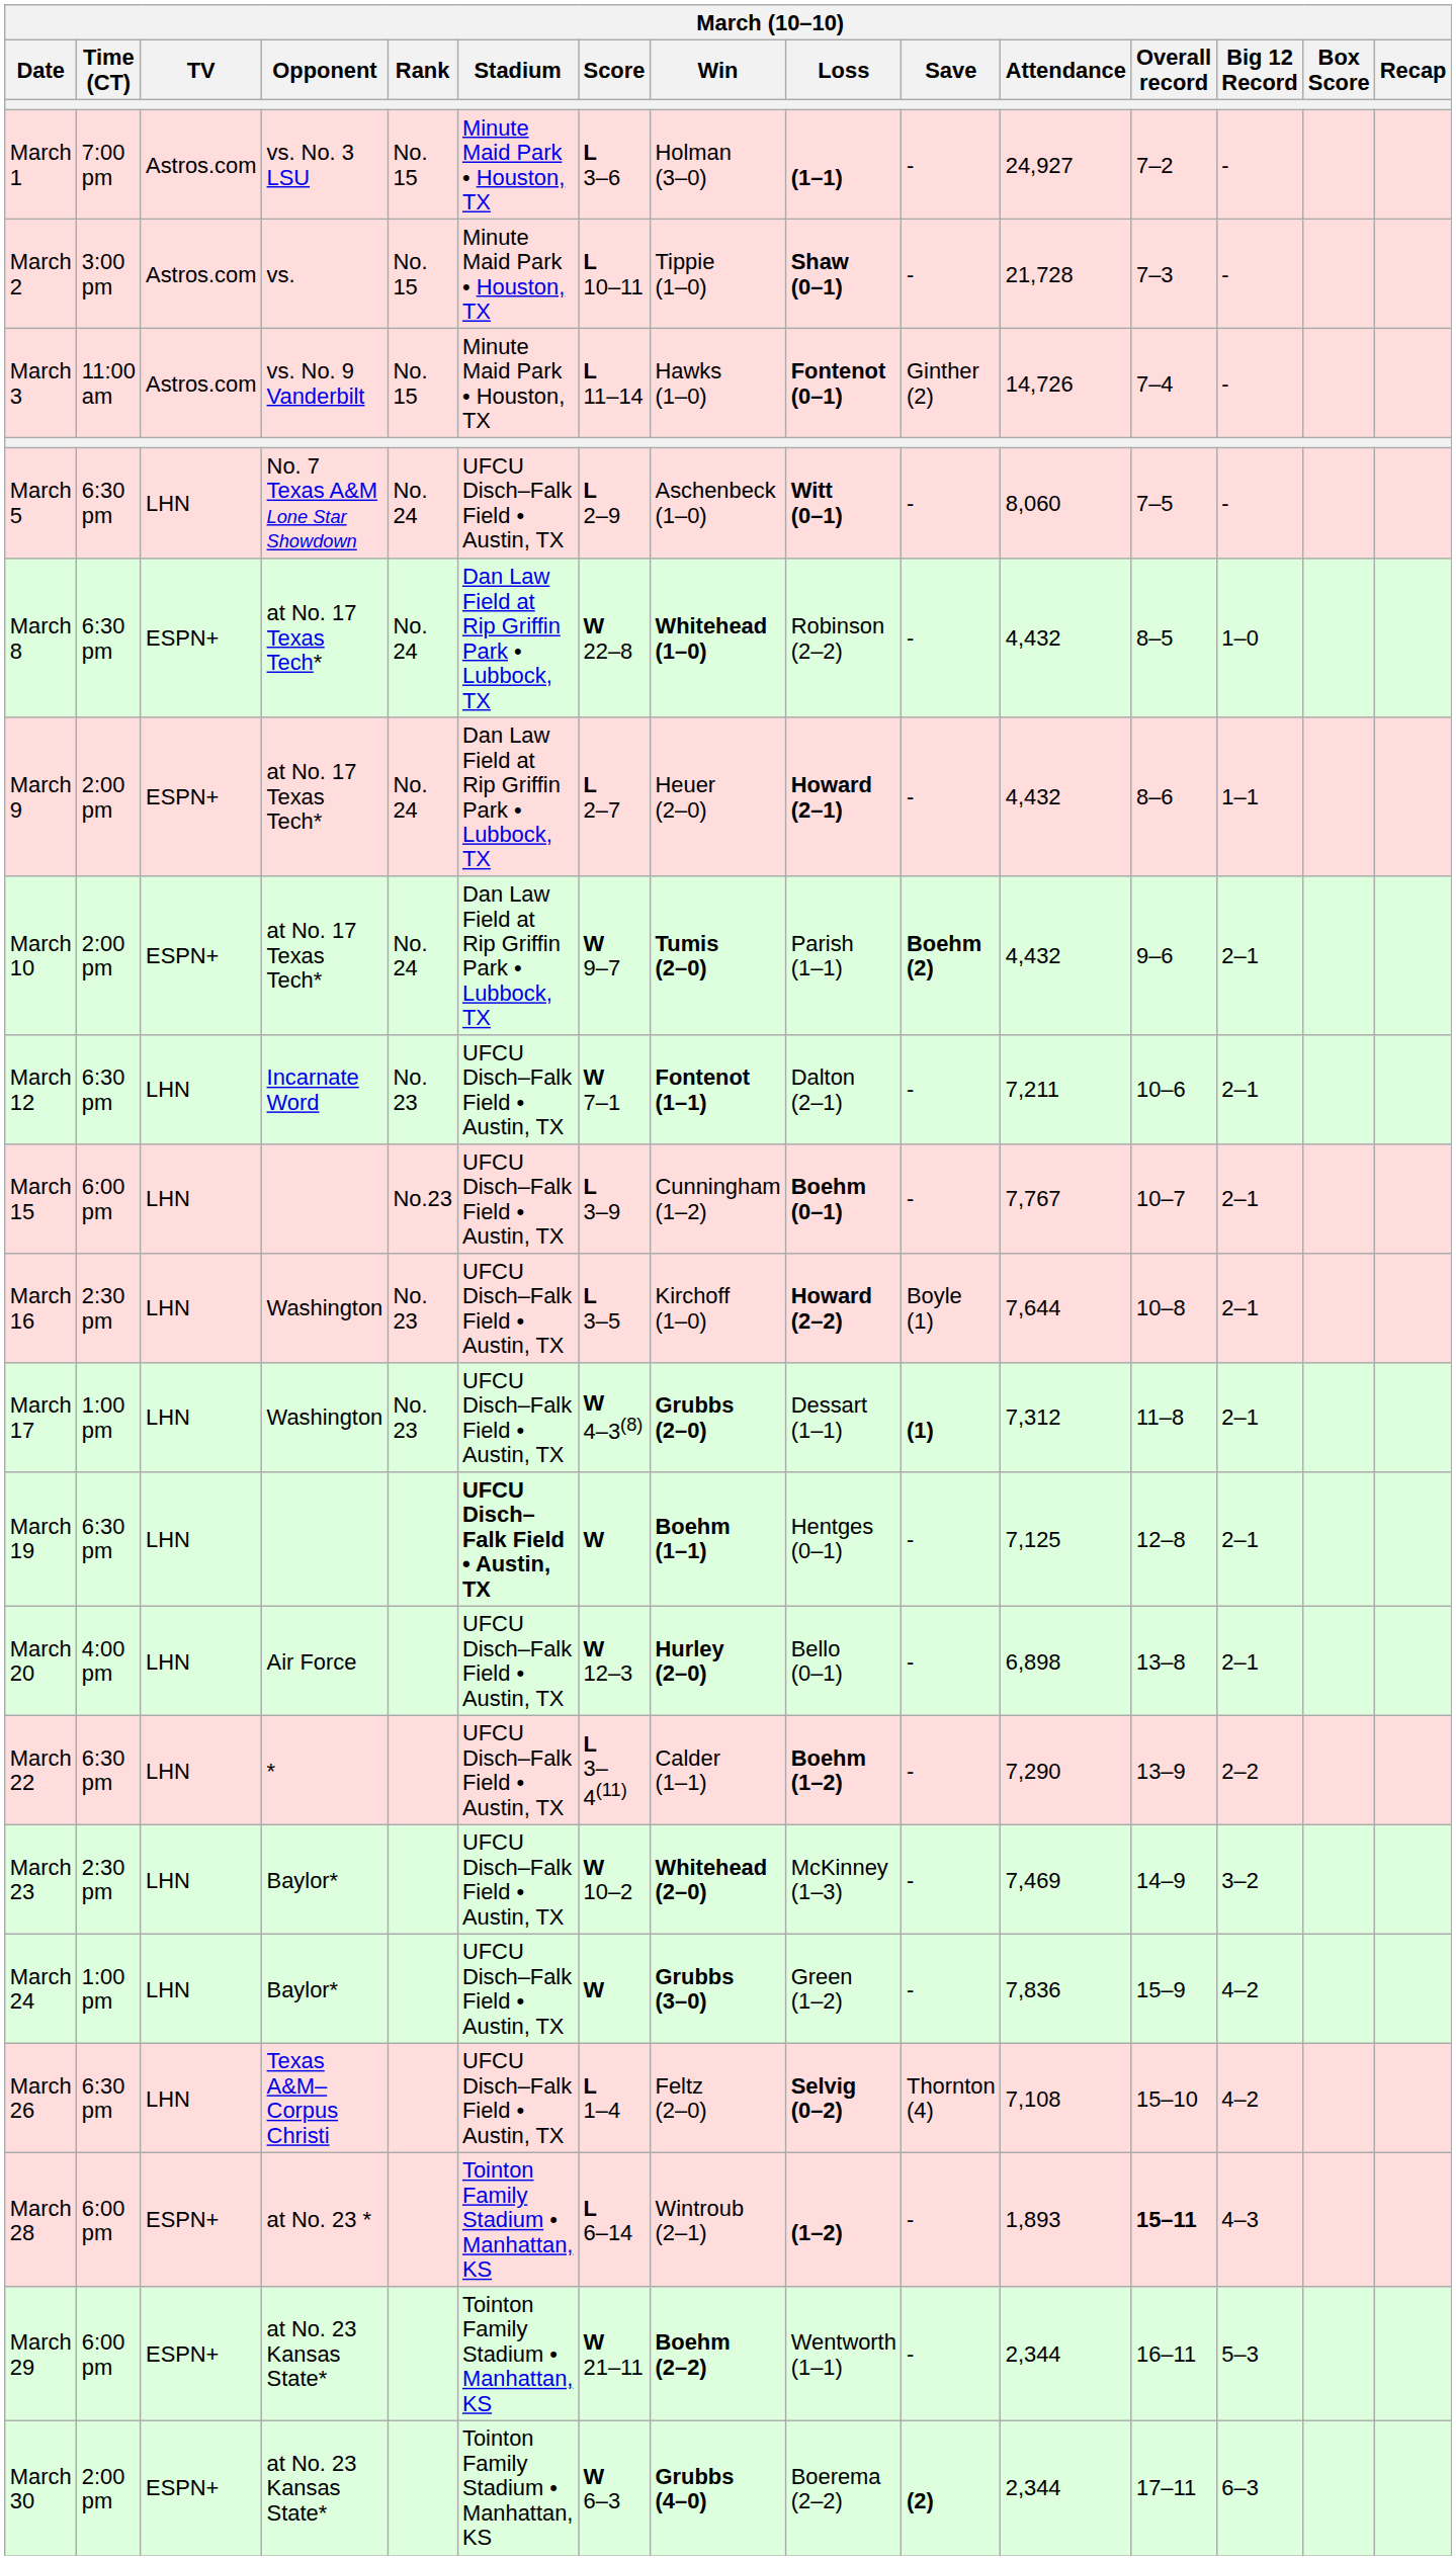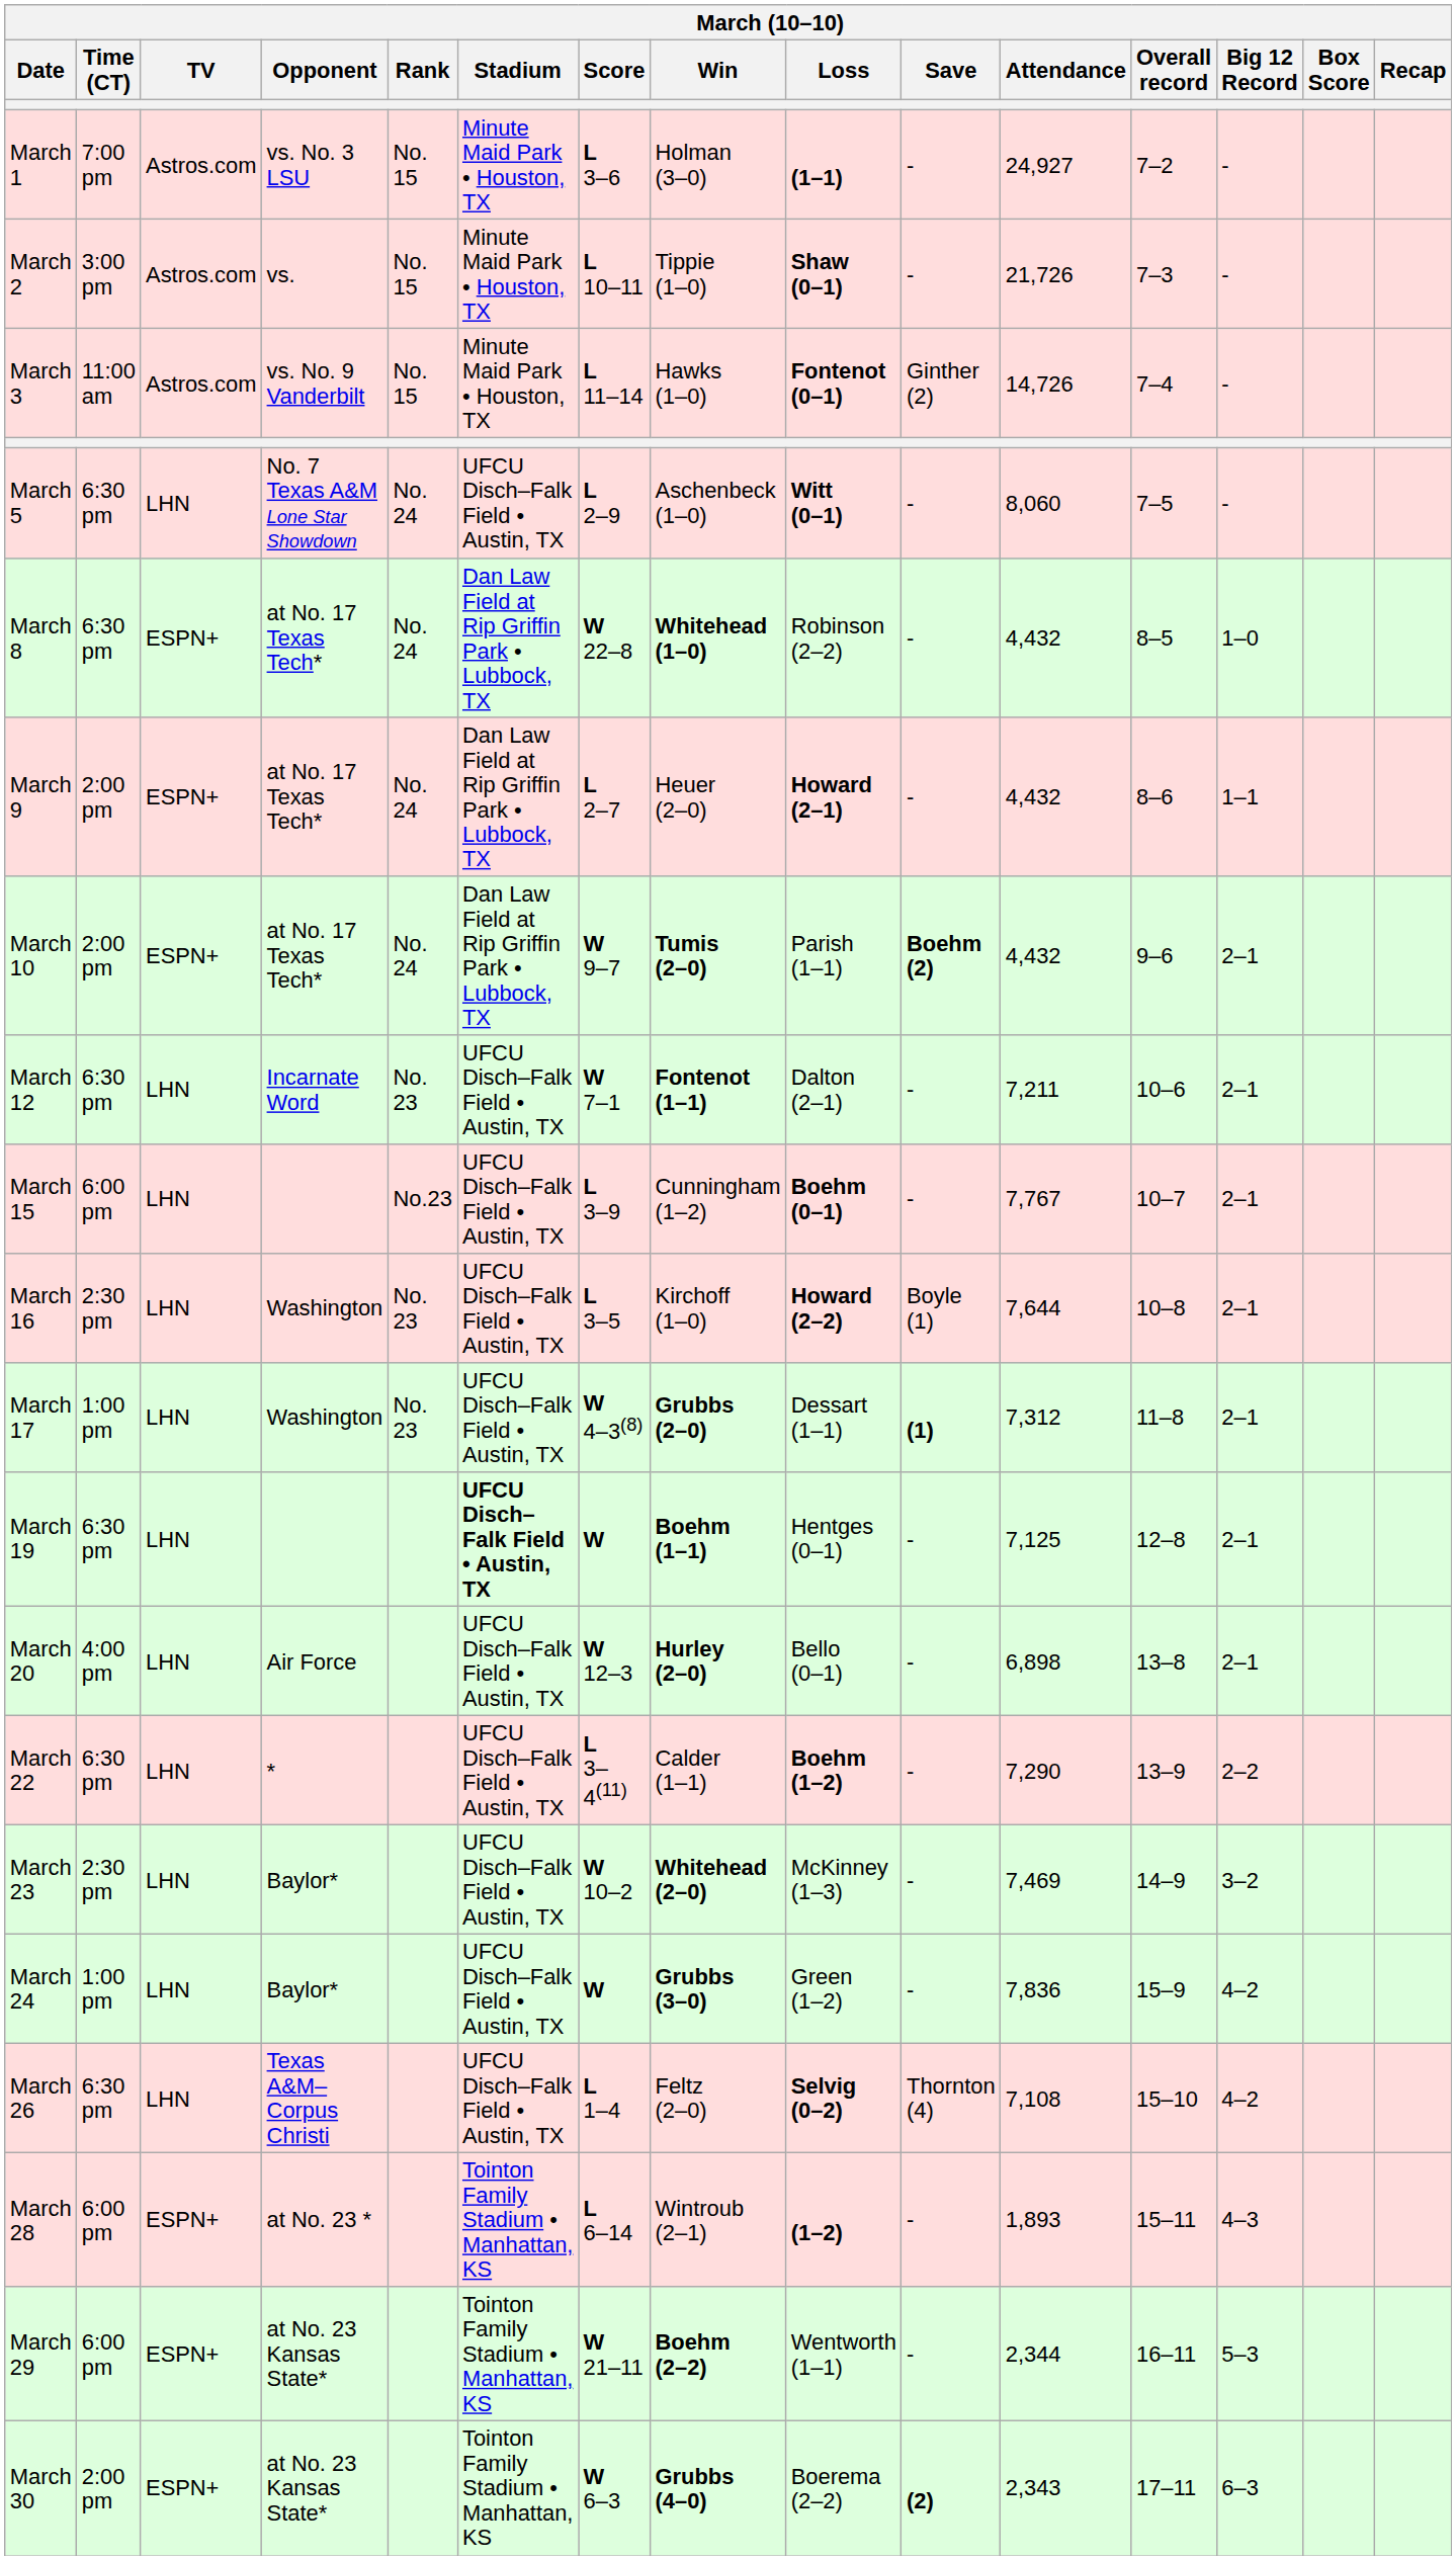March 2 | Attendance: 21,728 -> 21,726
March 28 | Overall record: bold -> normal
March 30 | Attendance: 2,344 -> 2,343
